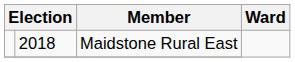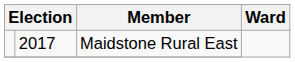Maidstone Rural East | column 2: 2018 -> 2017
